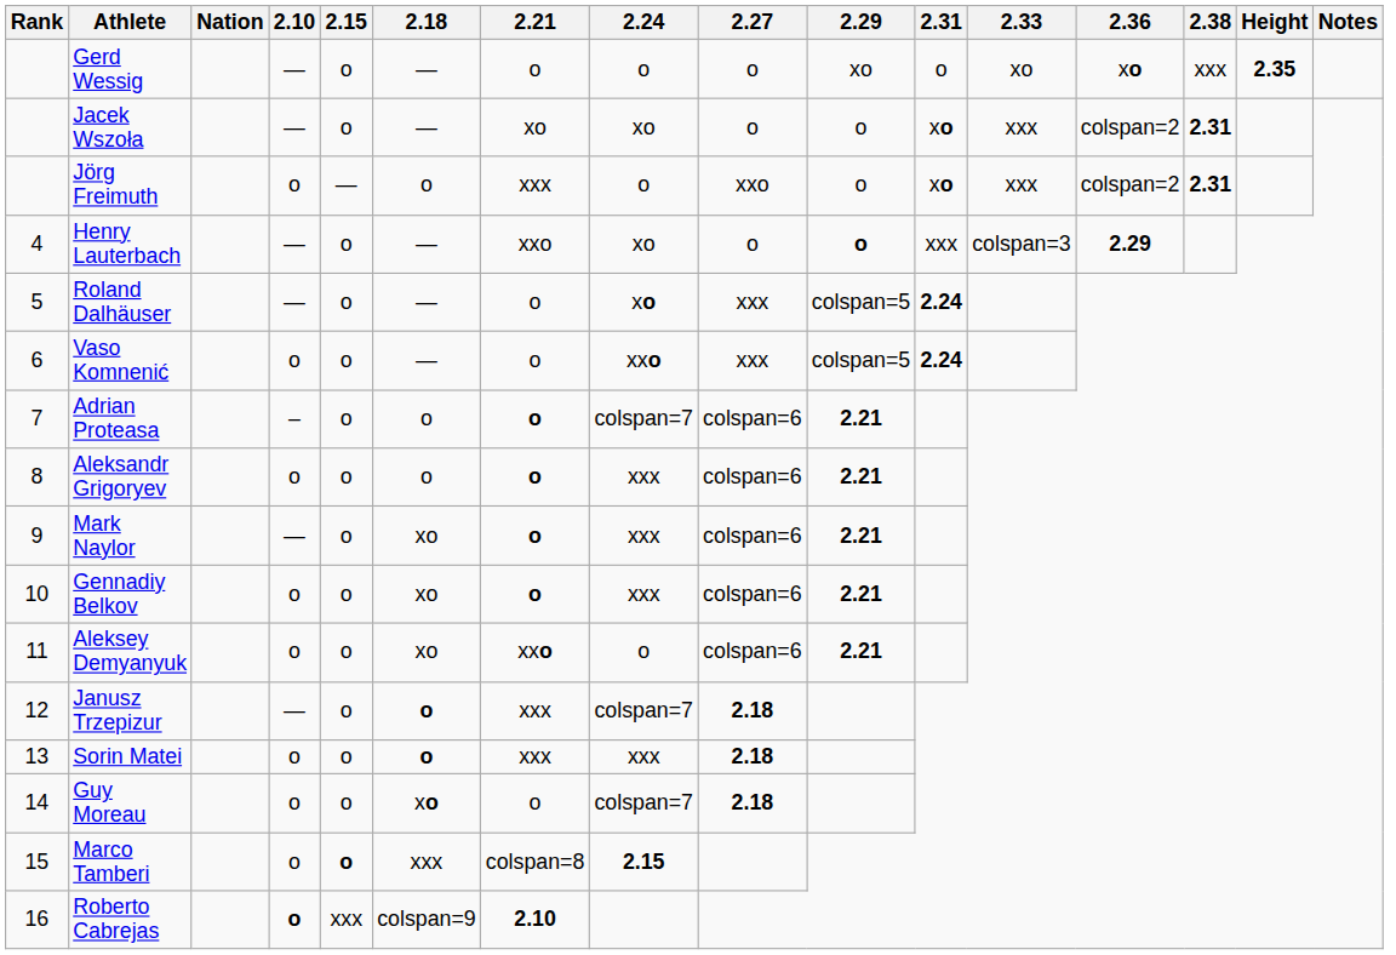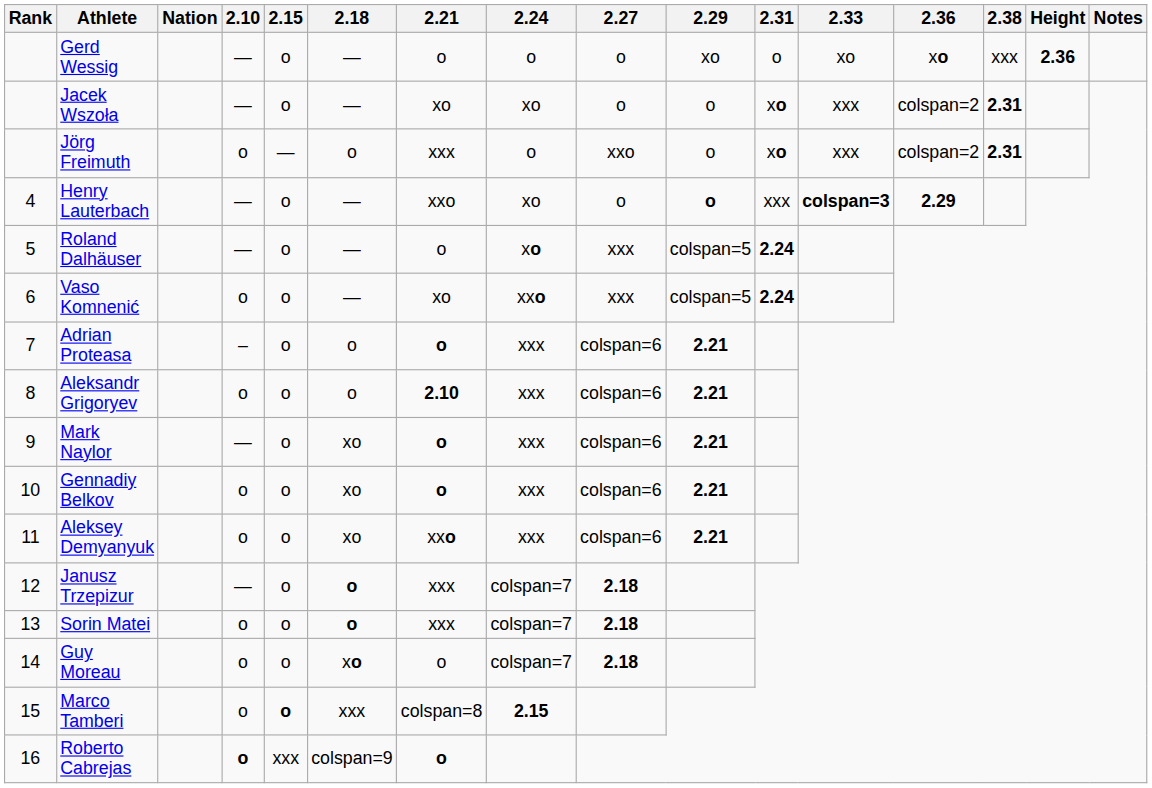Gerd Wessig | Height: 2.35 -> 2.36
Henry Lauterbach | 2.33: normal -> bold
Vaso Komnenić | 2.21: o -> xo
Adrian Proteasa | 2.24: colspan=7 -> xxx
Aleksandr Grigoryev | 2.21: o -> 2.10
Aleksey Demyanyuk | 2.24: o -> xxx
Sorin Matei | 2.24: xxx -> colspan=7
Roberto Cabrejas | 2.21: 2.10 -> o
